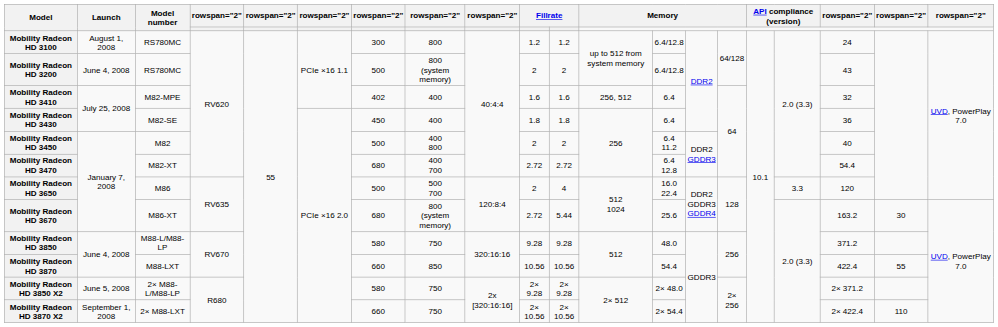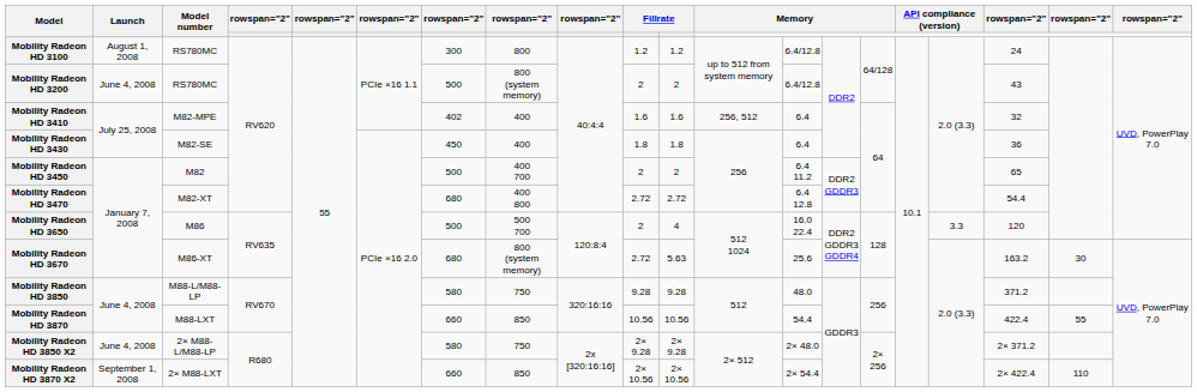Mobility Radeon HD 3450 | column 8: 400 800 -> 400 700
Mobility Radeon HD 3450 | column 18: 40 -> 65
Mobility Radeon HD 3470 | column 8: 400 700 -> 400 800
Mobility Radeon HD 3670 | column 11: 5.44 -> 5.63
Mobility Radeon HD 3850 X2 | Launch: June 5, 2008 -> June 4, 2008
Mobility Radeon HD 3870 X2 | column 8: 750 -> 850
